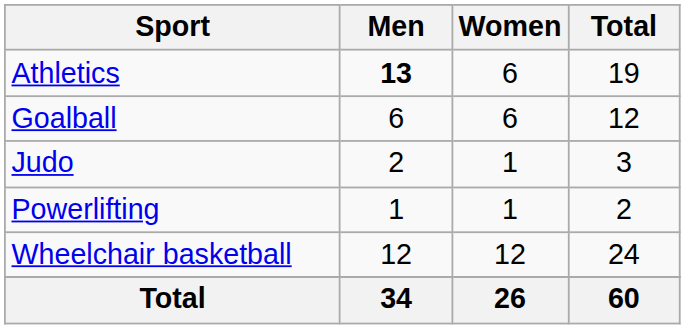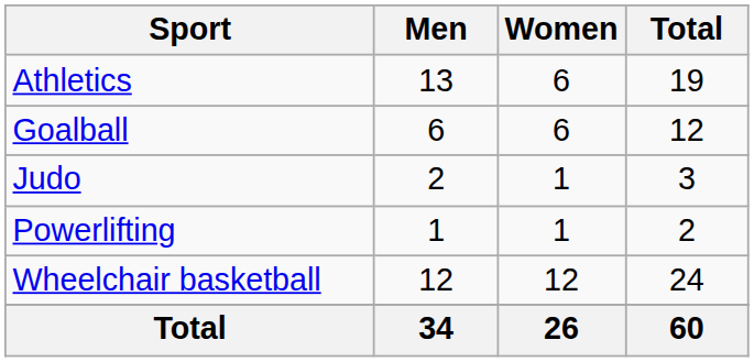Athletics | Men: bold -> normal
